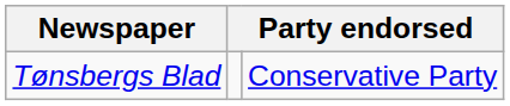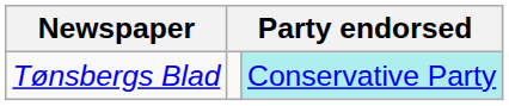Tønsbergs Blad | column 3: no background -> paleturquoise background
